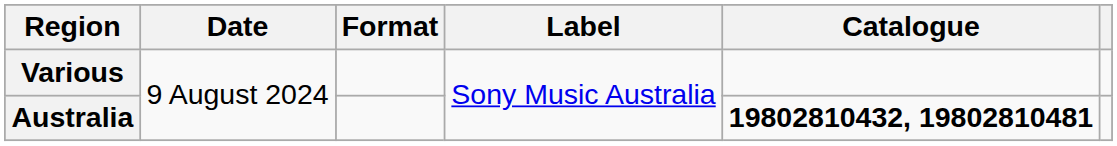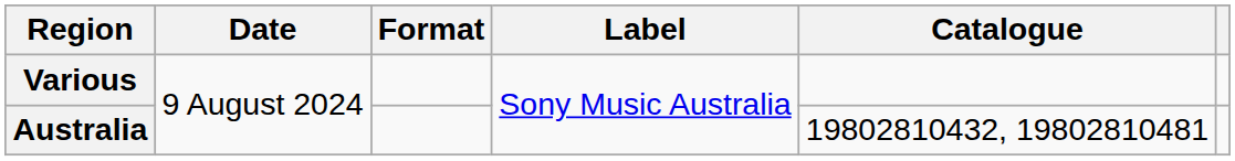Australia | Catalogue: bold -> normal
